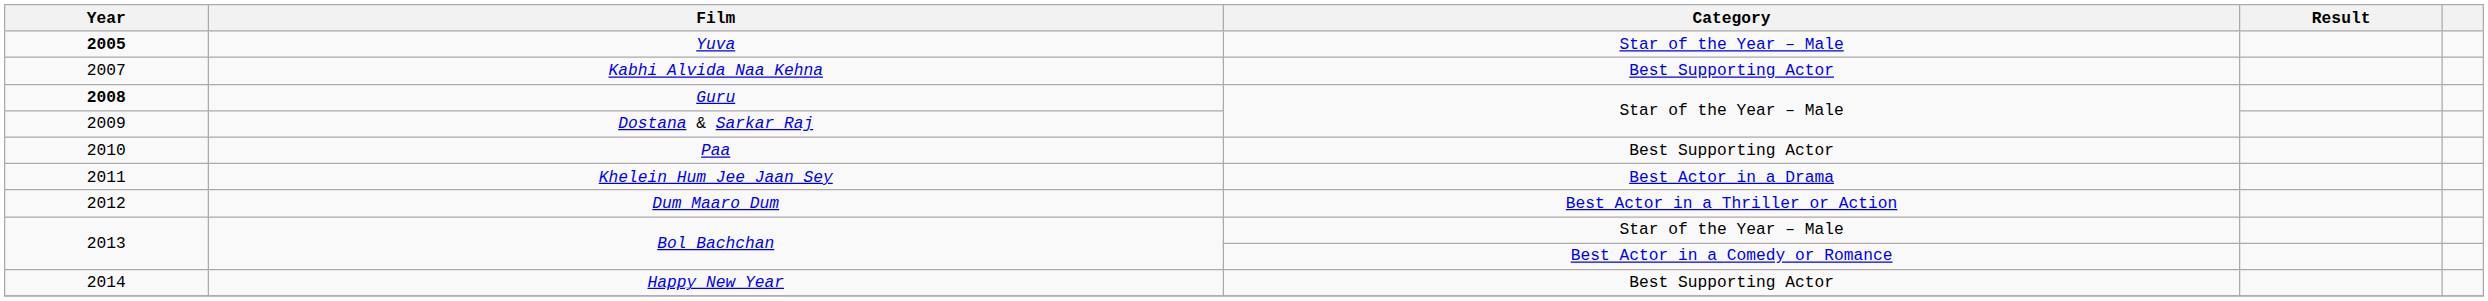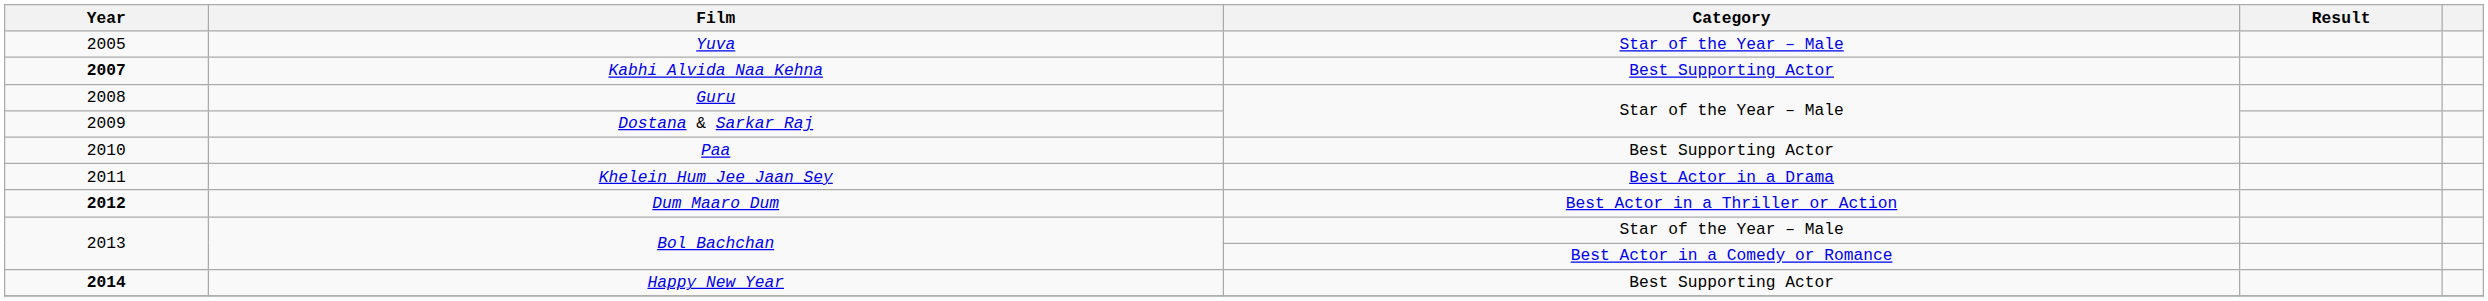Yuva | Year: bold -> normal
Kabhi Alvida Naa Kehna | Year: normal -> bold
Guru | Year: bold -> normal
Dum Maaro Dum | Year: normal -> bold
Happy New Year | Year: normal -> bold
